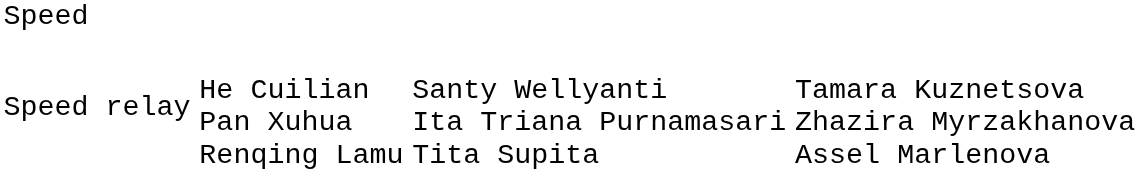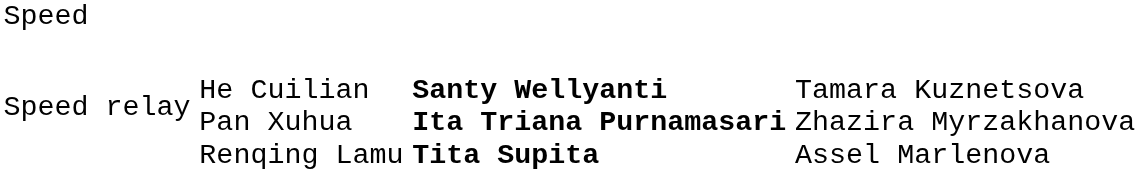Speed relay | column 3: normal -> bold
